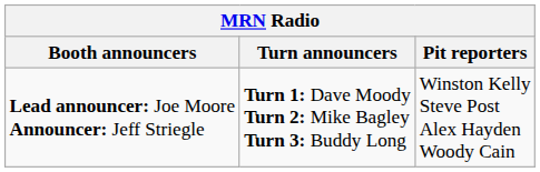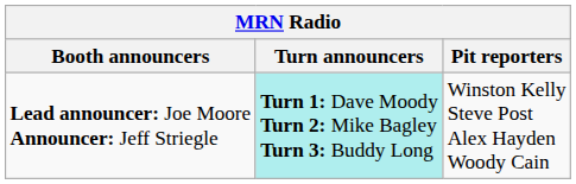Lead announcer: Joe Moore Announcer: Jeff Striegle | Turn announcers: no background -> paleturquoise background
